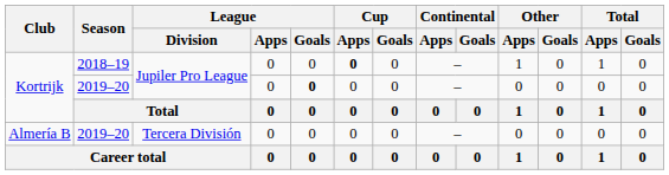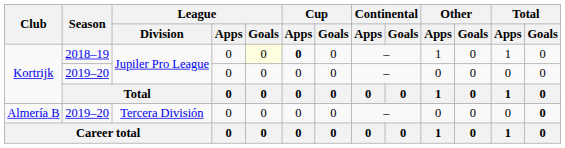Kortrijk / 2018–19 | League / Goals: no background -> lightyellow background
Kortrijk / 2019–20 | League / Goals: bold -> normal
Almería B | Total / Goals: normal -> bold
